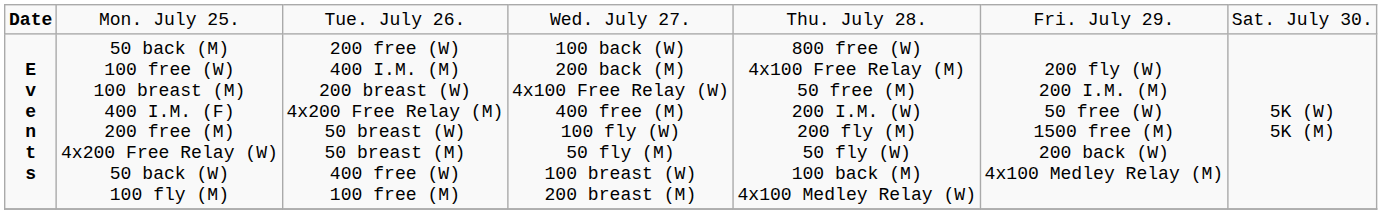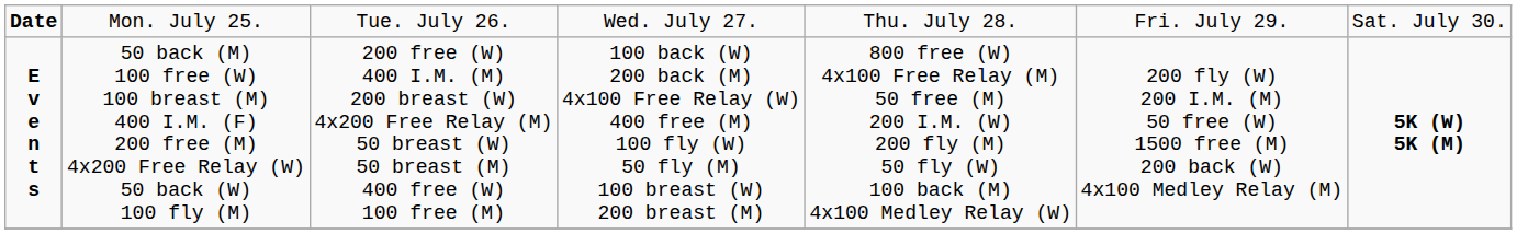E v e n t s | column 7: normal -> bold
